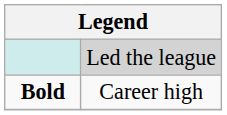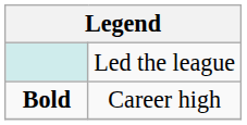row 2 | column 2: lightgrey background -> no background
